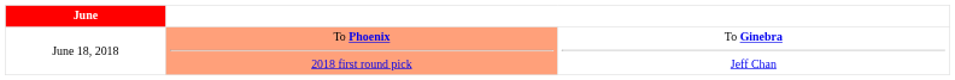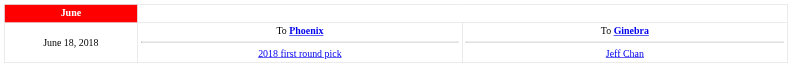June 18, 2018 | column 2: lightsalmon background -> no background
